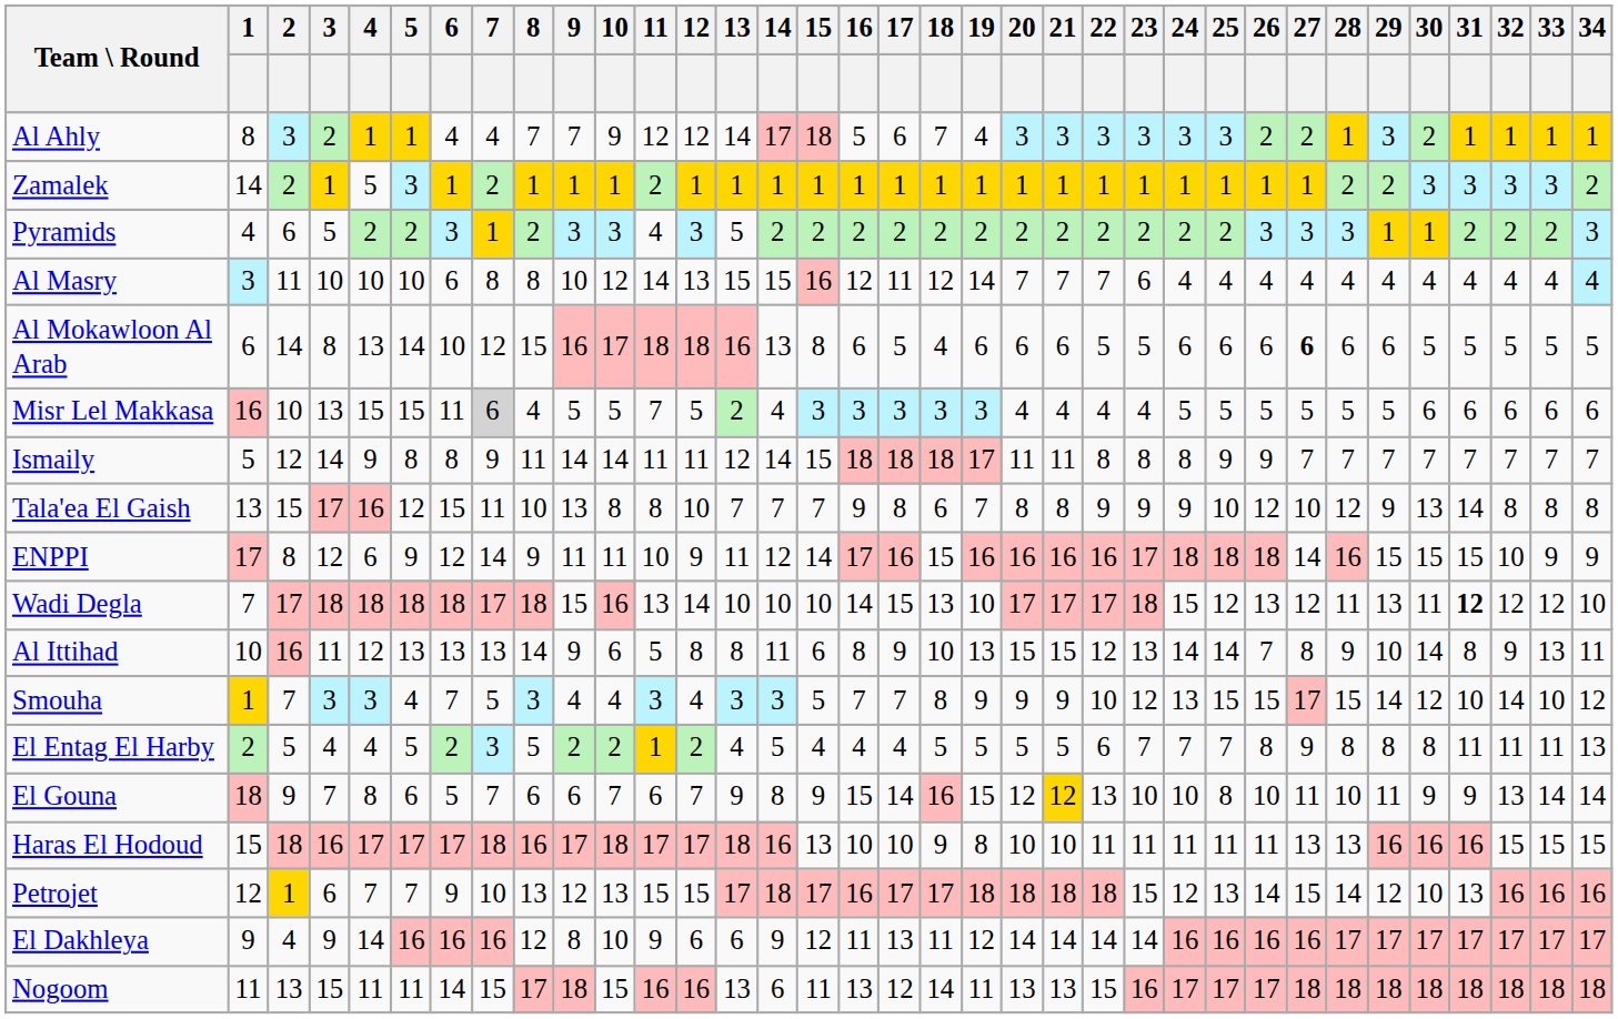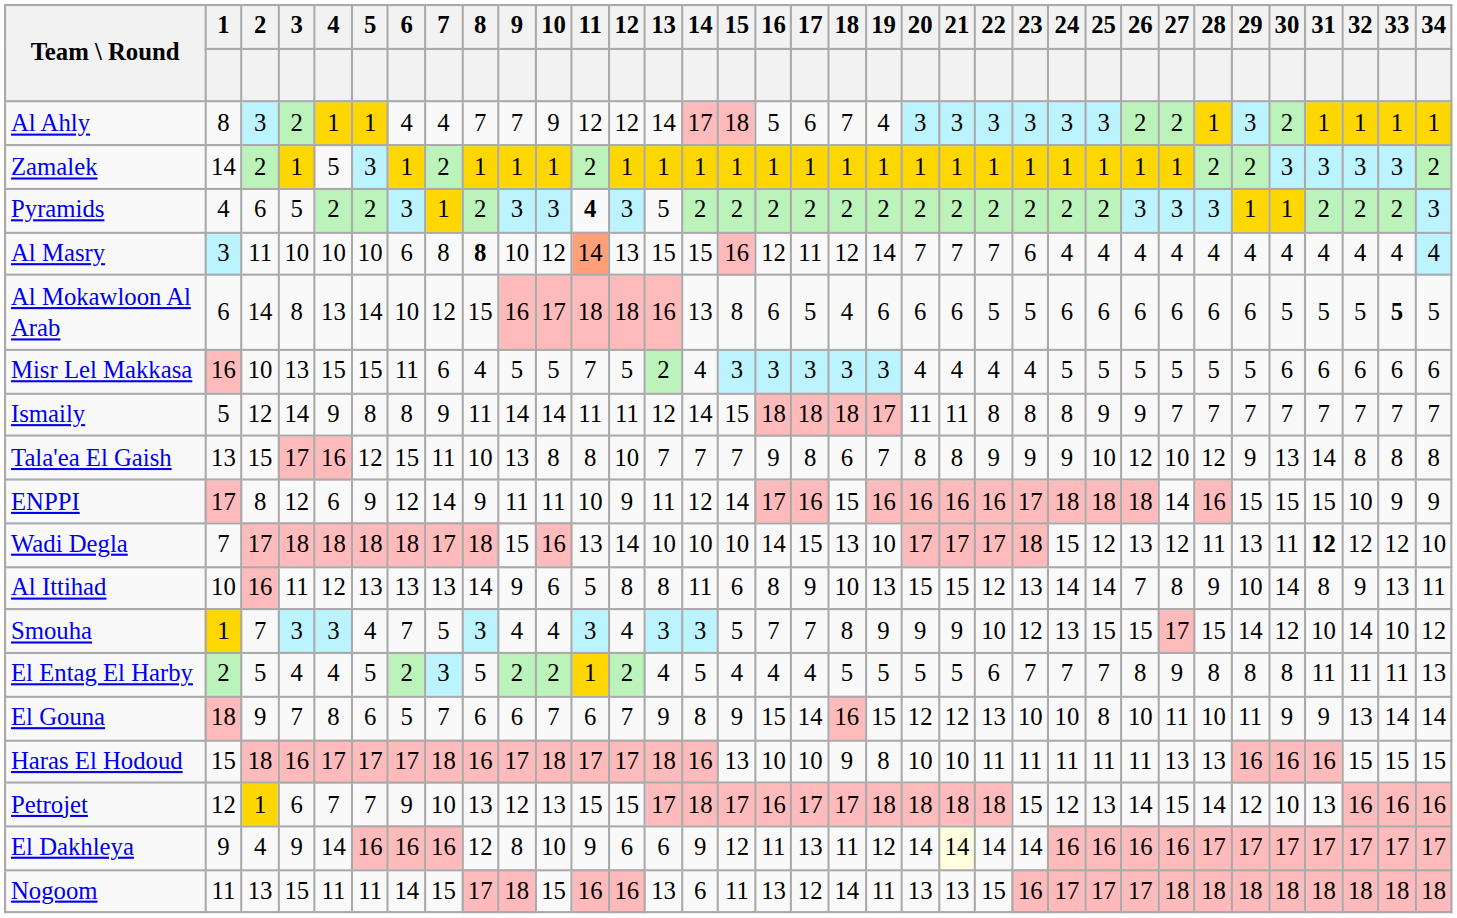Pyramids | 11: normal -> bold
Al Masry | 8: normal -> bold
Al Masry | 11: no background -> lightsalmon background
Al Mokawloon Al Arab | 27: bold -> normal
Al Mokawloon Al Arab | 33: normal -> bold
Misr Lel Makkasa | 7: lightgrey background -> no background
El Gouna | 21: gold background -> no background
El Dakhleya | 21: no background -> lightyellow background
